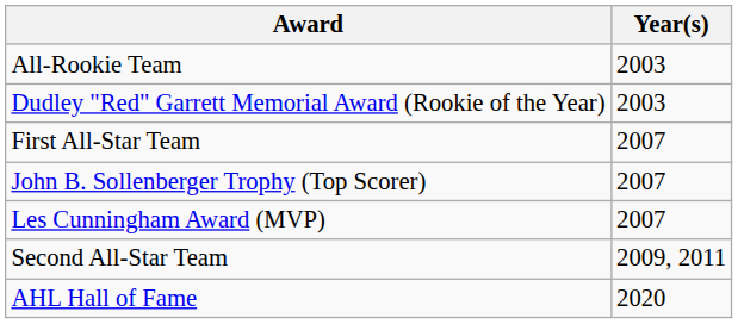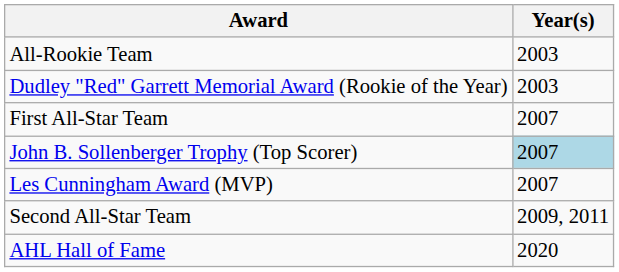John B. Sollenberger Trophy (Top Scorer) | Year(s): no background -> lightblue background
